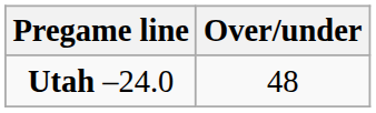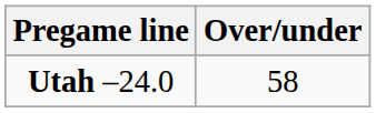Utah –24.0 | Over/under: 48 -> 58
